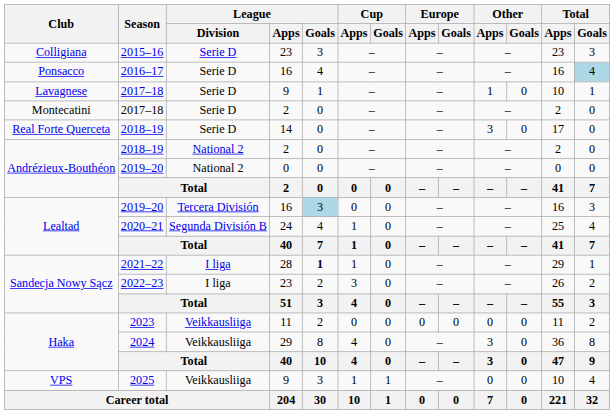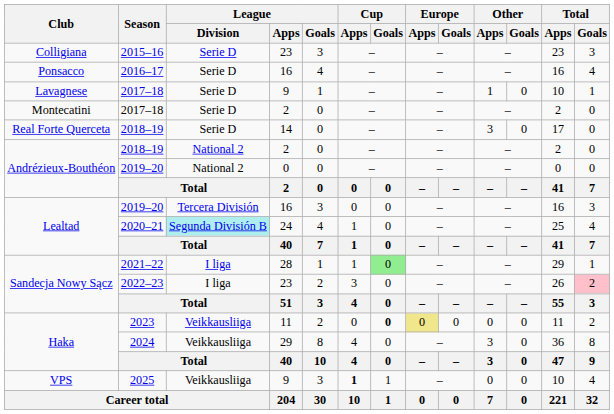2016–17 | Total / Goals: lightblue background -> no background
Lealtad / 2019–20 | League / Goals: lightblue background -> no background
2020–21 | League / Division: no background -> paleturquoise background
2021–22 | League / Goals: bold -> normal
2021–22 | Cup / Goals: no background -> lightgreen background
2022–23 | Total / Goals: no background -> pink background
2023 | Cup / Goals: normal -> bold
2023 | Europe / Apps: no background -> khaki background
2025 | Cup / Apps: normal -> bold
